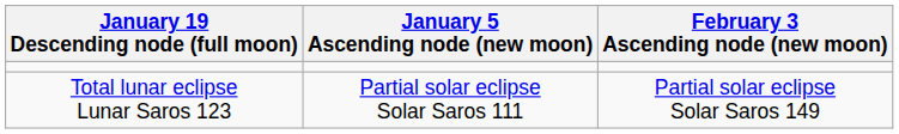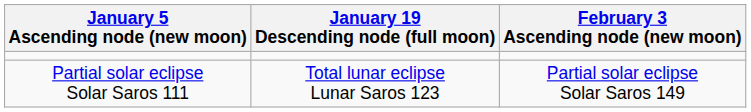columns swapped: January 5 Ascending node (new moon) <-> January 19 Descending node (full moon)
